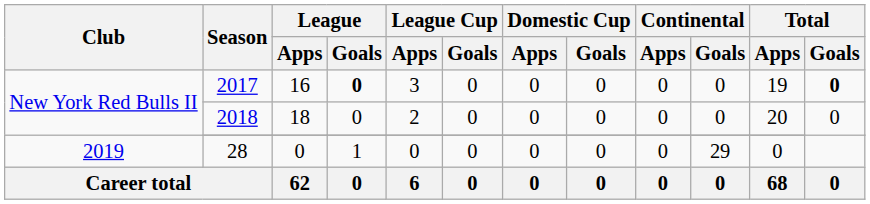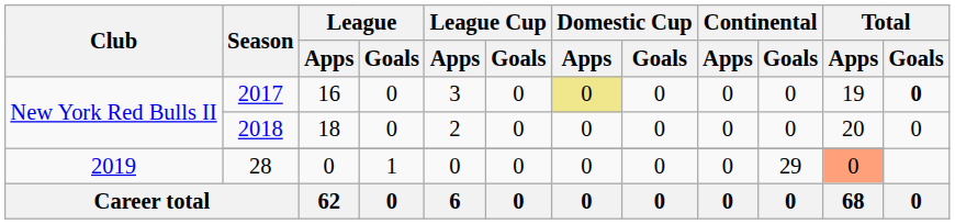2017 | League / Goals: bold -> normal
2017 | Domestic Cup / Apps: no background -> khaki background
28 | Total / Apps: no background -> lightsalmon background
